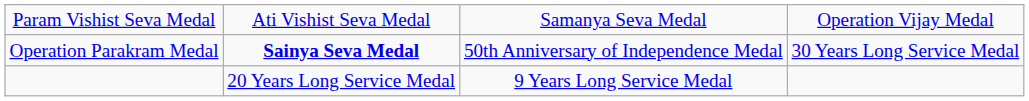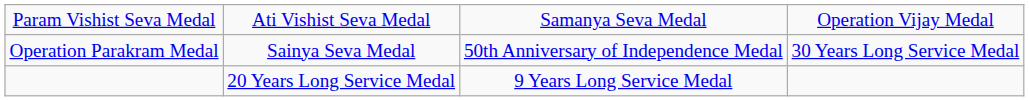Operation Parakram Medal | column 2: bold -> normal
